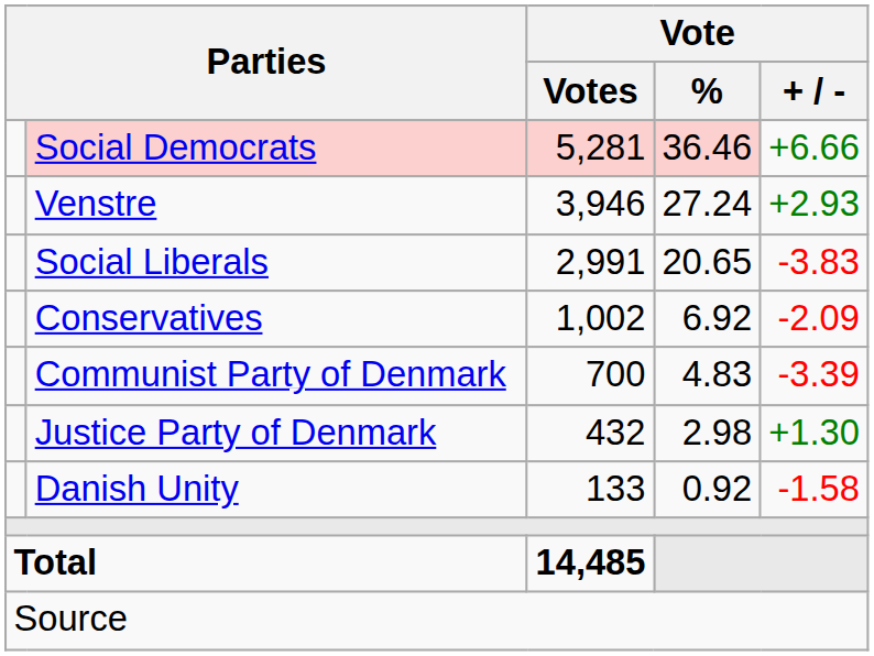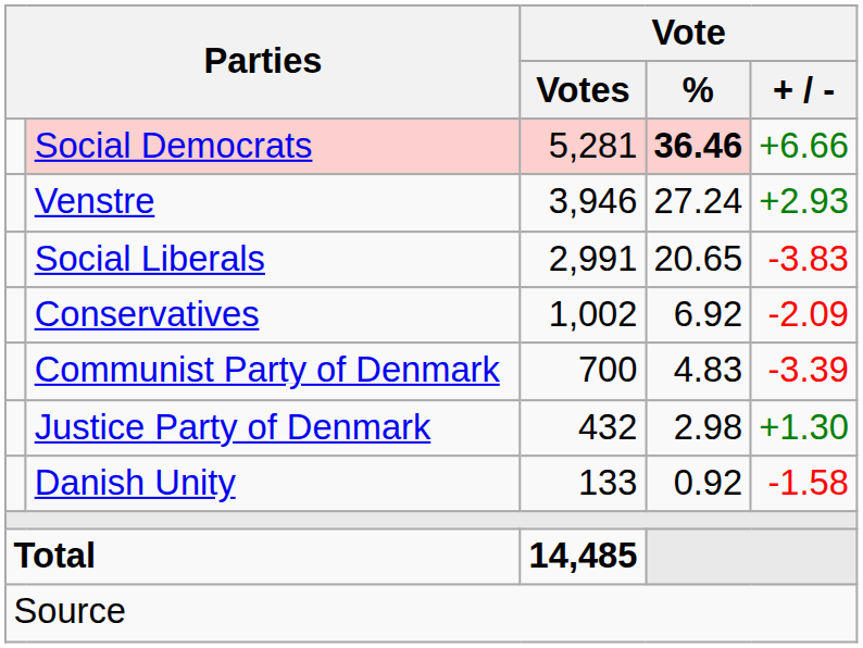Social Democrats | Vote / %: normal -> bold
